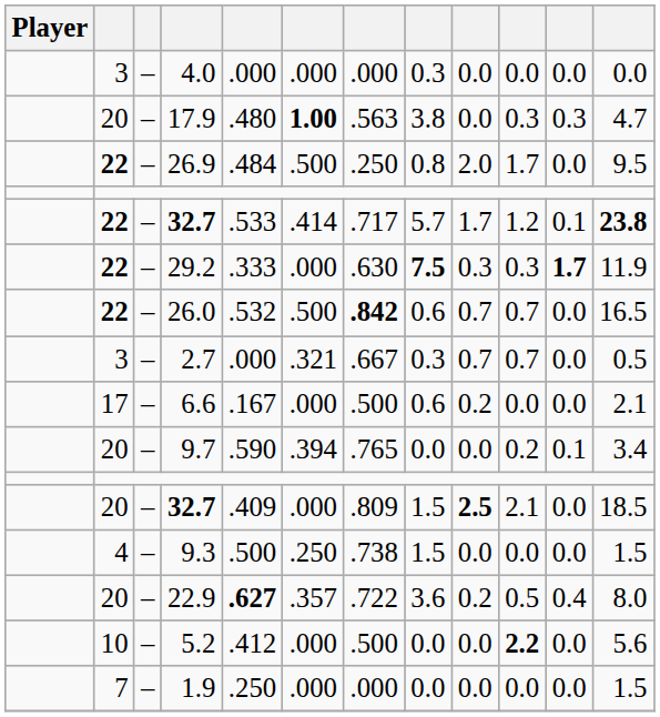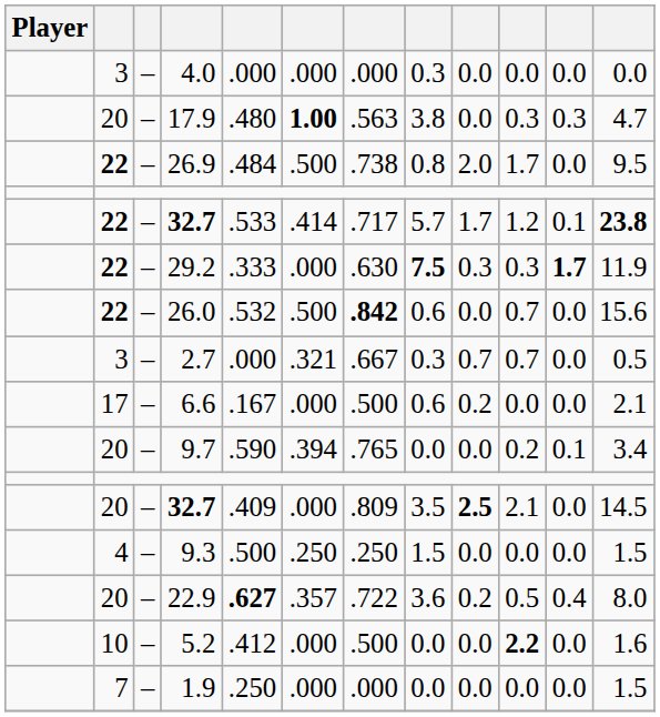26.9 | column 7: .250 -> .738
26.0 | column 9: 0.7 -> 0.0
26.0 | column 12: 16.5 -> 15.6
20 / 32.7 | column 8: 1.5 -> 3.5
20 / 32.7 | column 12: 18.5 -> 14.5
9.3 | column 7: .738 -> .250
5.2 | column 12: 5.6 -> 1.6
